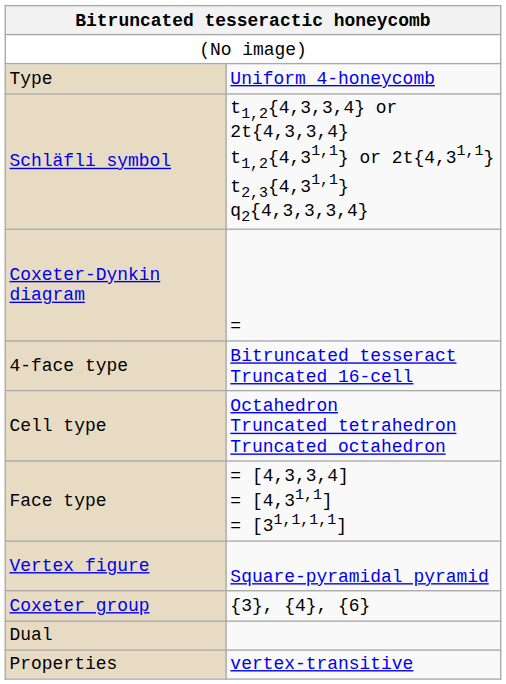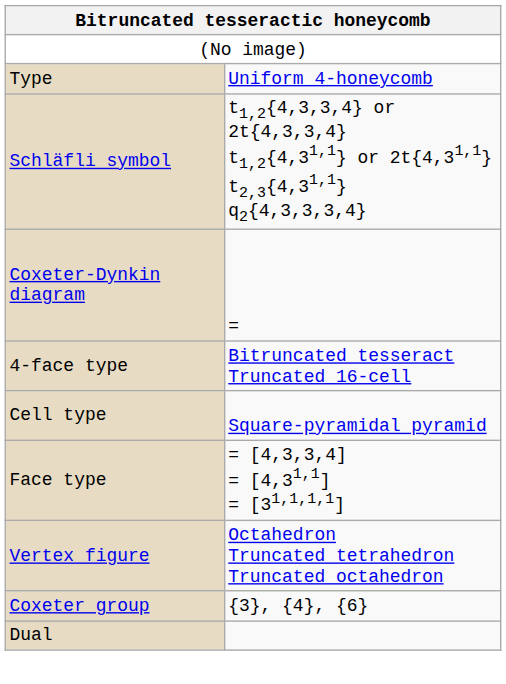Cell type | column 2: Octahedron Truncated tetrahedron Truncated octahedron -> Square-pyramidal pyramid
Vertex figure | column 2: Square-pyramidal pyramid -> Octahedron Truncated tetrahedron Truncated octahedron
- row: Properties | vertex-transitive
